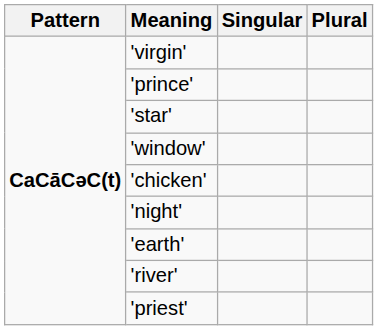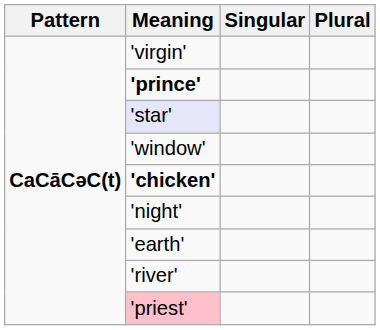'prince' | Meaning: normal -> bold
'star' | Meaning: no background -> lavender background
'chicken' | Meaning: normal -> bold
'priest' | Meaning: no background -> pink background
